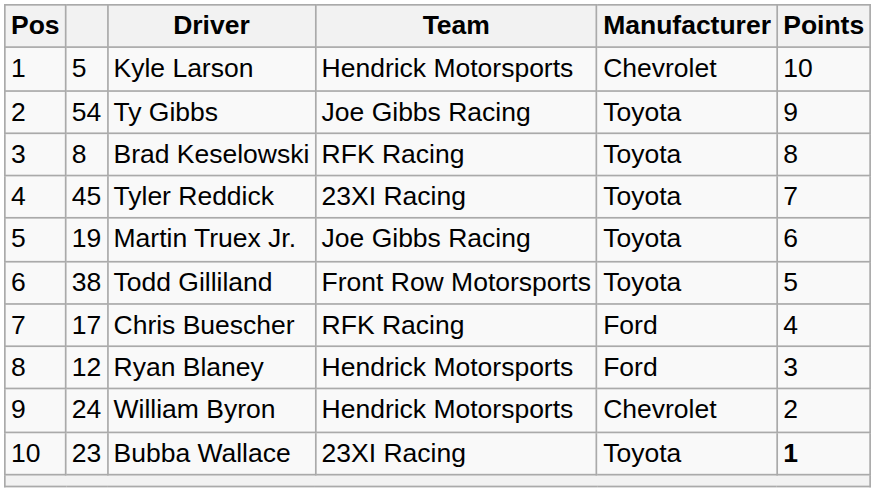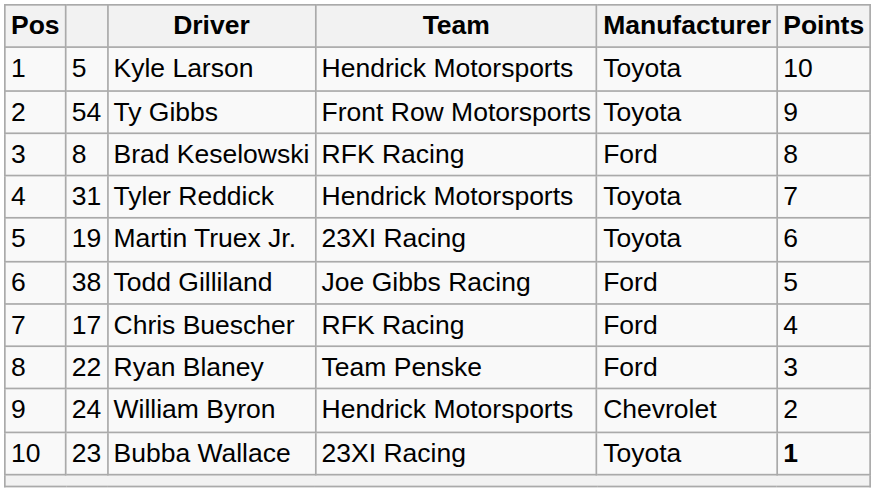Kyle Larson | Manufacturer: Chevrolet -> Toyota
Ty Gibbs | Team: Joe Gibbs Racing -> Front Row Motorsports
Brad Keselowski | Manufacturer: Toyota -> Ford
Tyler Reddick | column 2: 45 -> 31
Tyler Reddick | Team: 23XI Racing -> Hendrick Motorsports
Martin Truex Jr. | Team: Joe Gibbs Racing -> 23XI Racing
Todd Gilliland | Team: Front Row Motorsports -> Joe Gibbs Racing
Todd Gilliland | Manufacturer: Toyota -> Ford
Ryan Blaney | column 2: 12 -> 22
Ryan Blaney | Team: Hendrick Motorsports -> Team Penske
